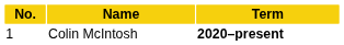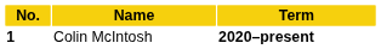Colin McIntosh | No.: normal -> bold
